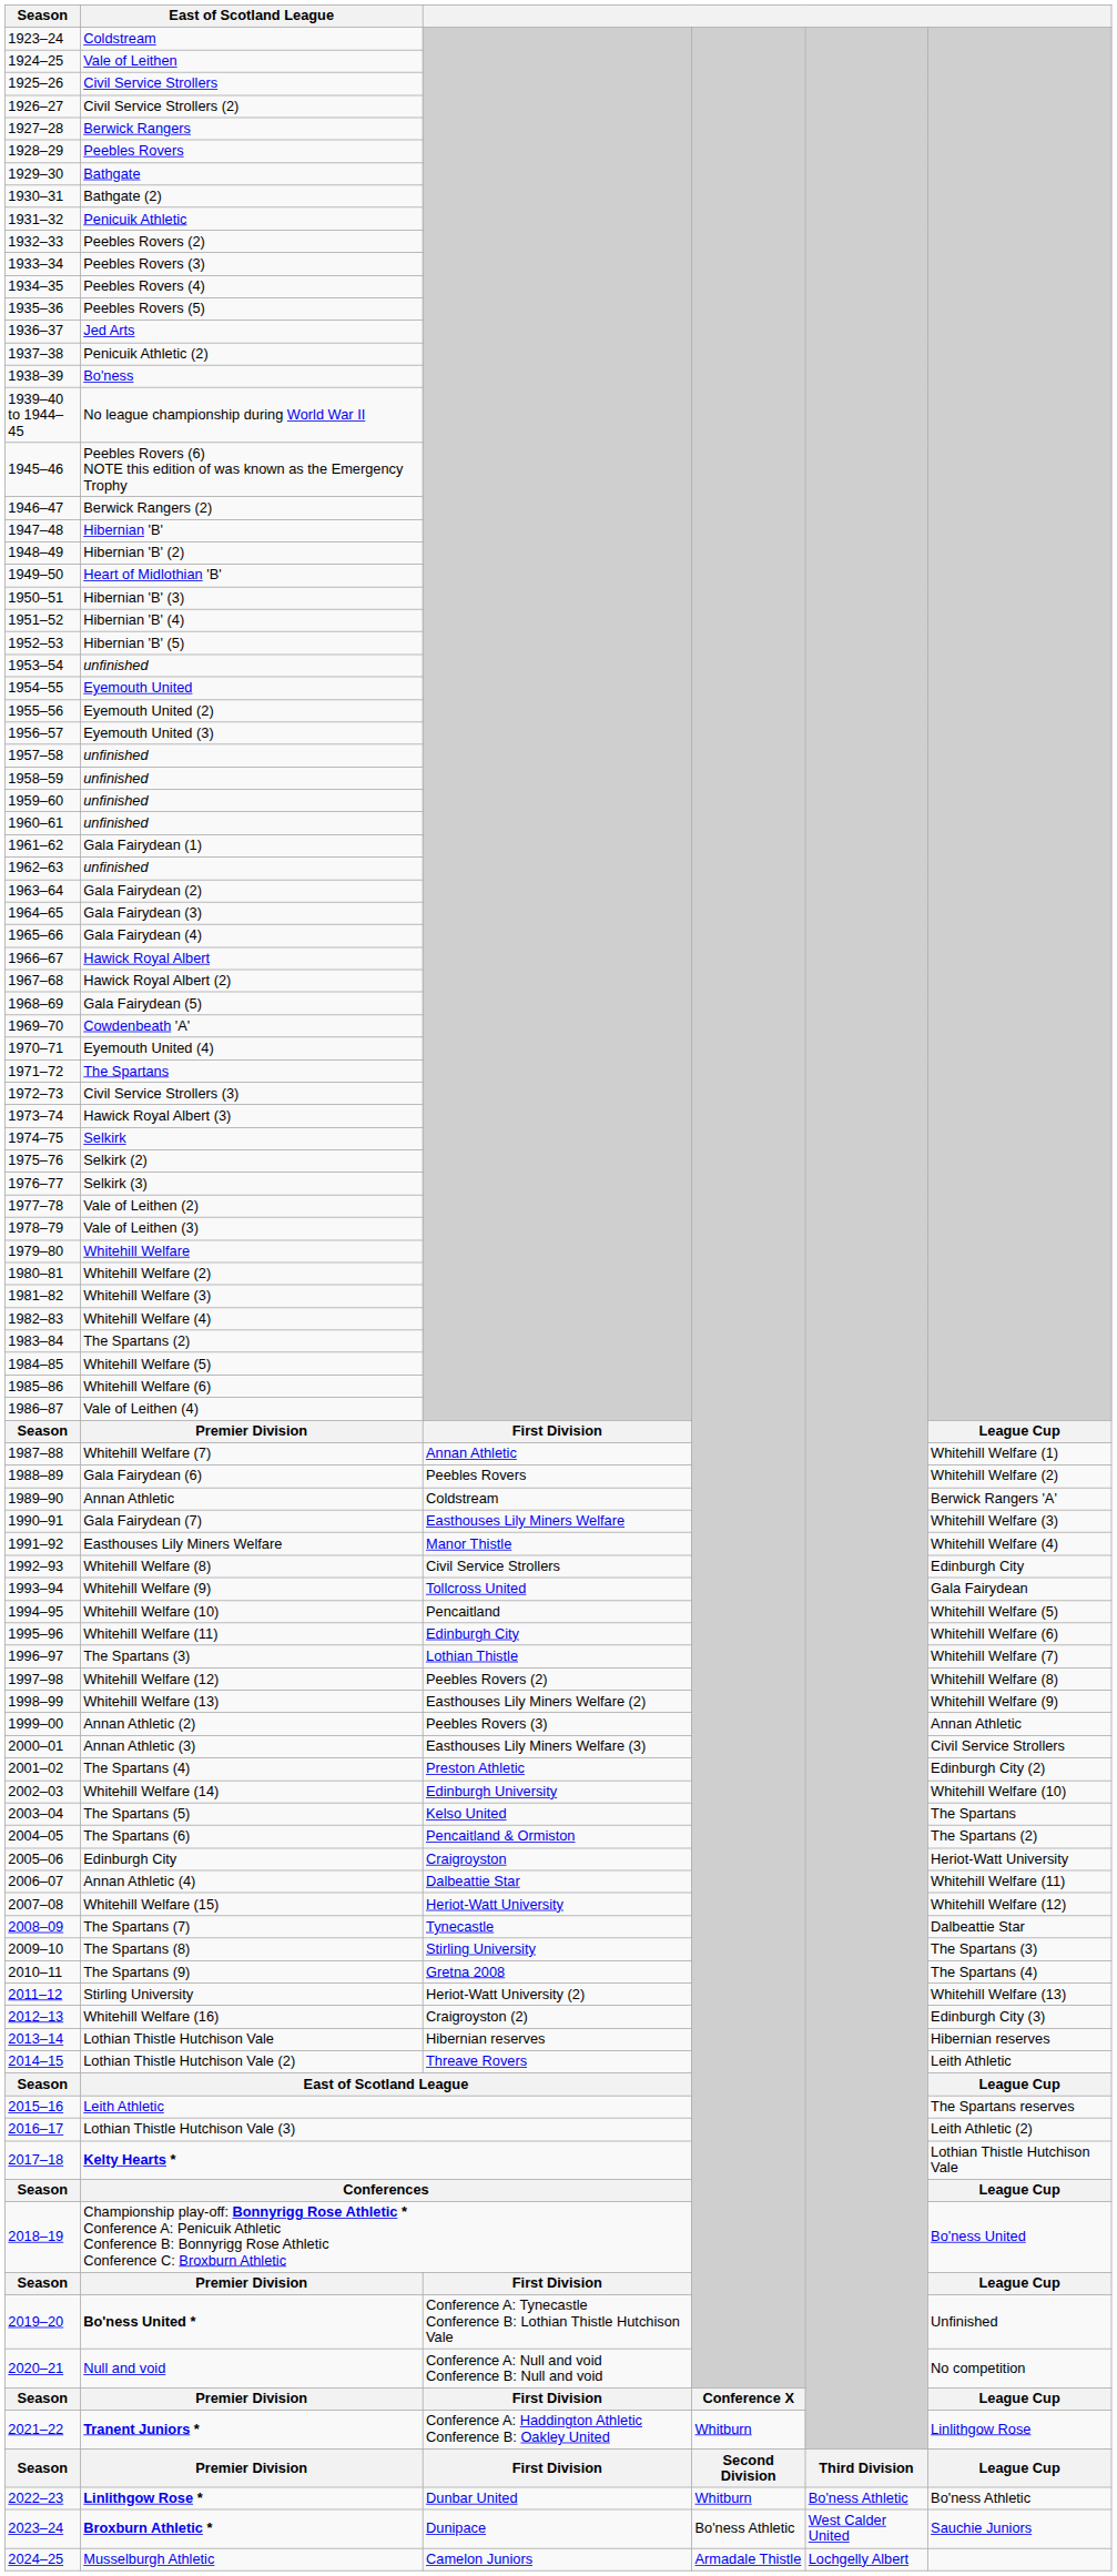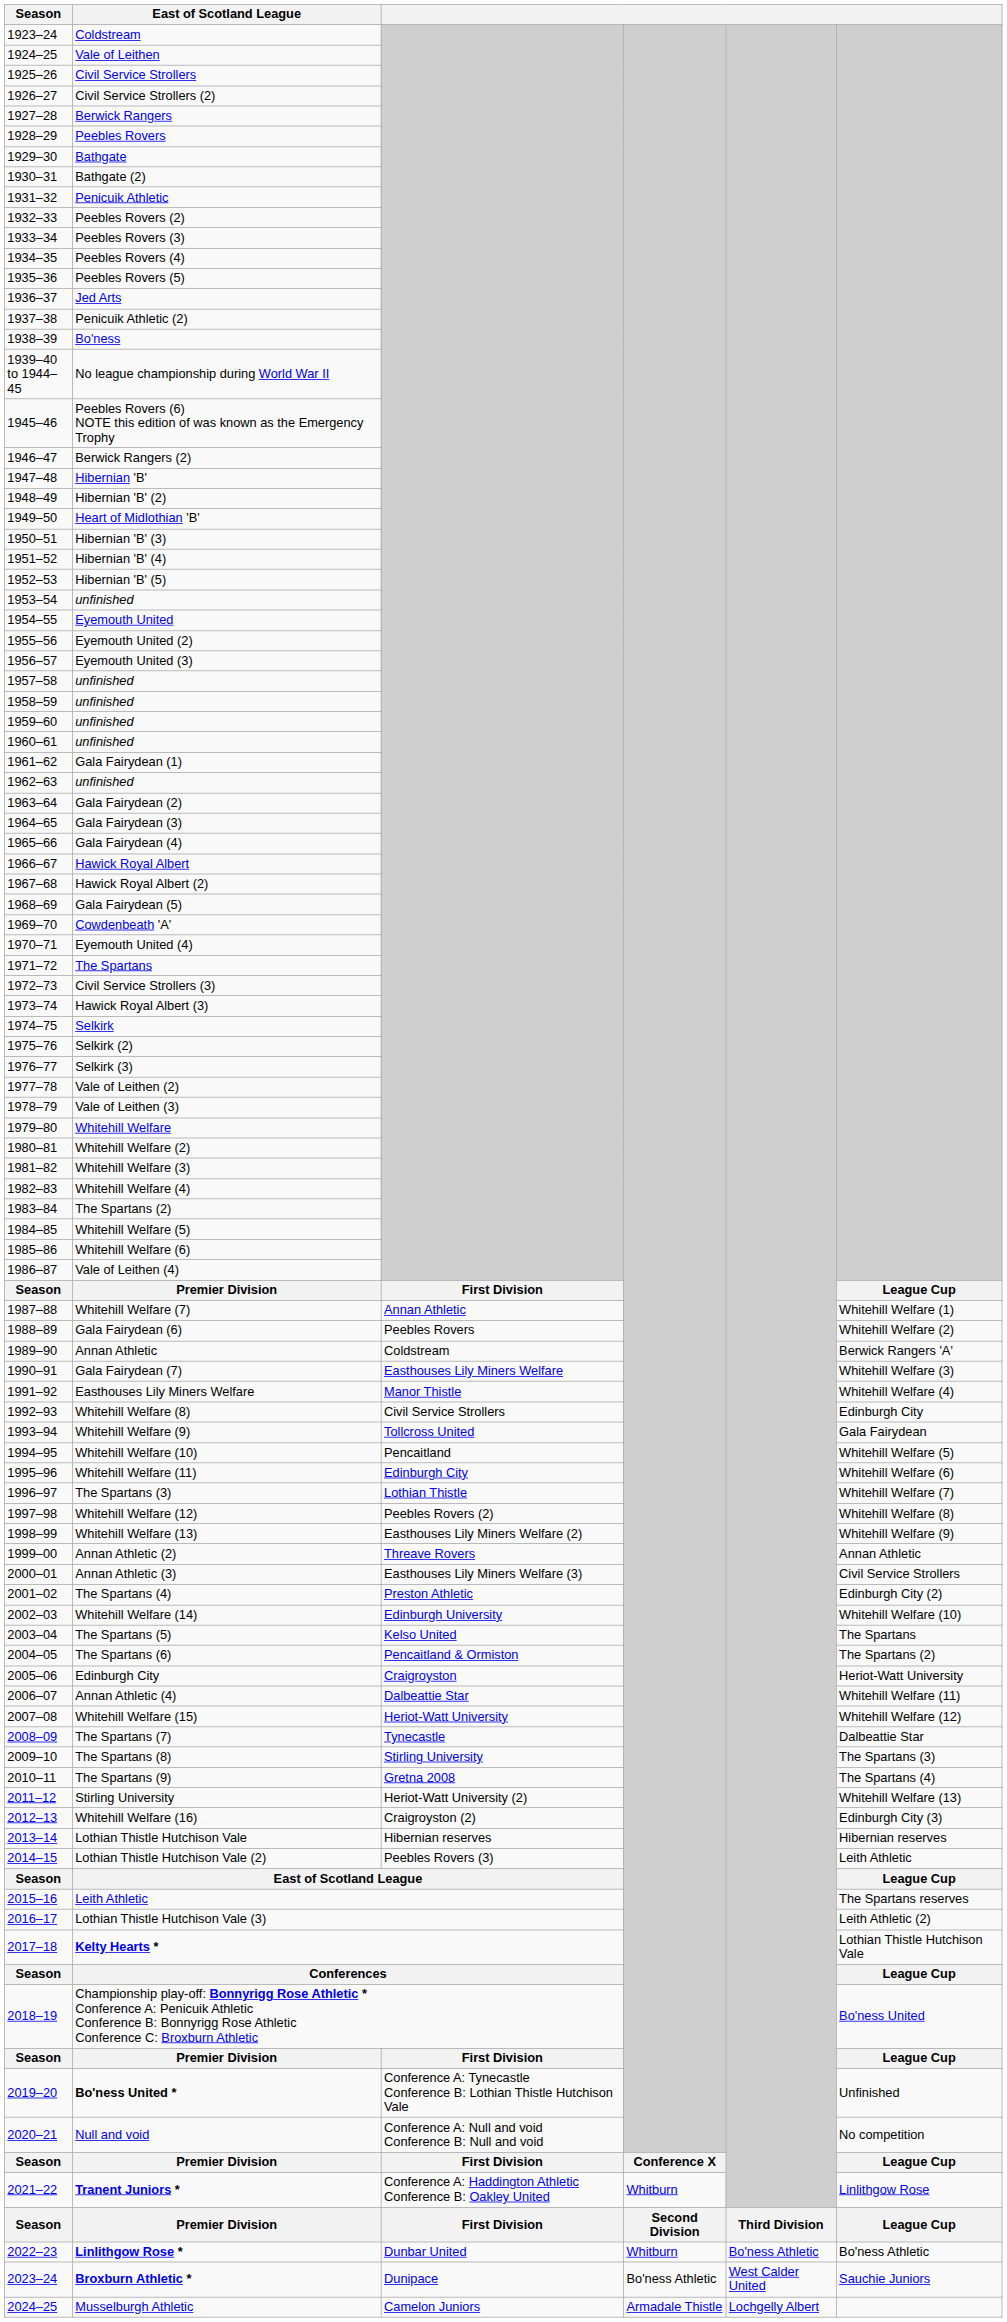Annan Athletic (2) | column 3: Peebles Rovers (3) -> Threave Rovers
Lothian Thistle Hutchison Vale (2) | column 3: Threave Rovers -> Peebles Rovers (3)
